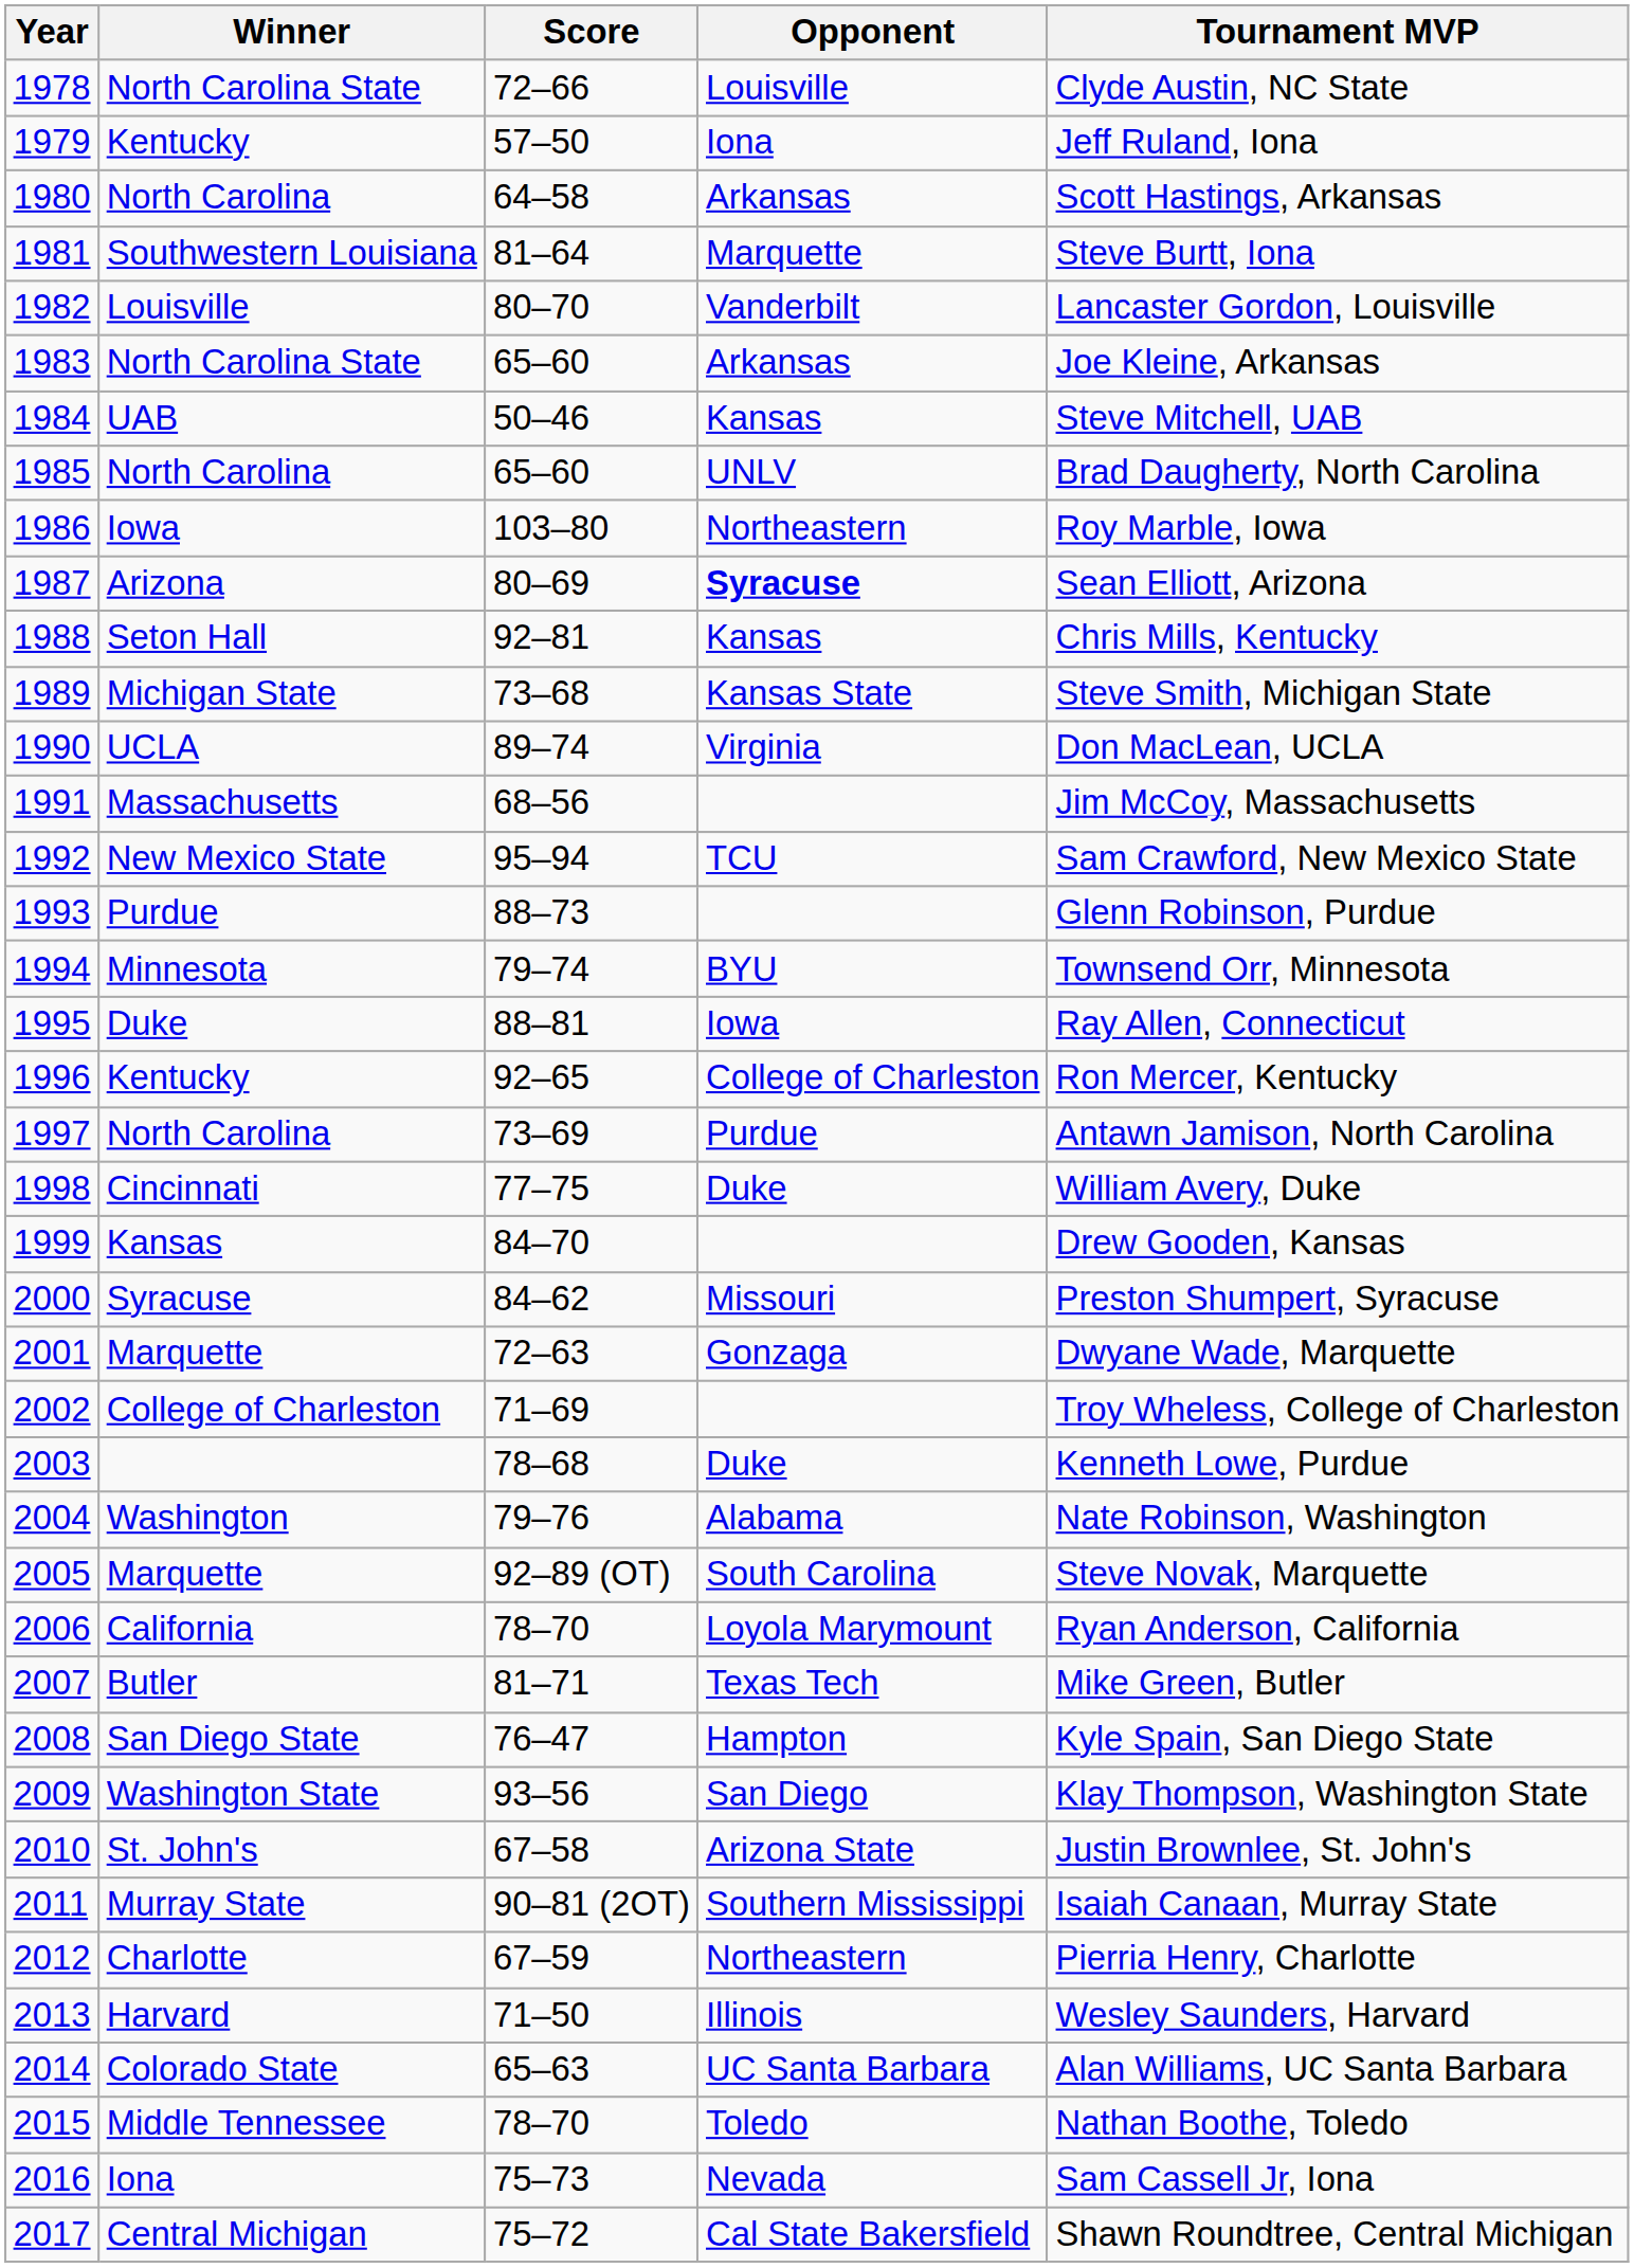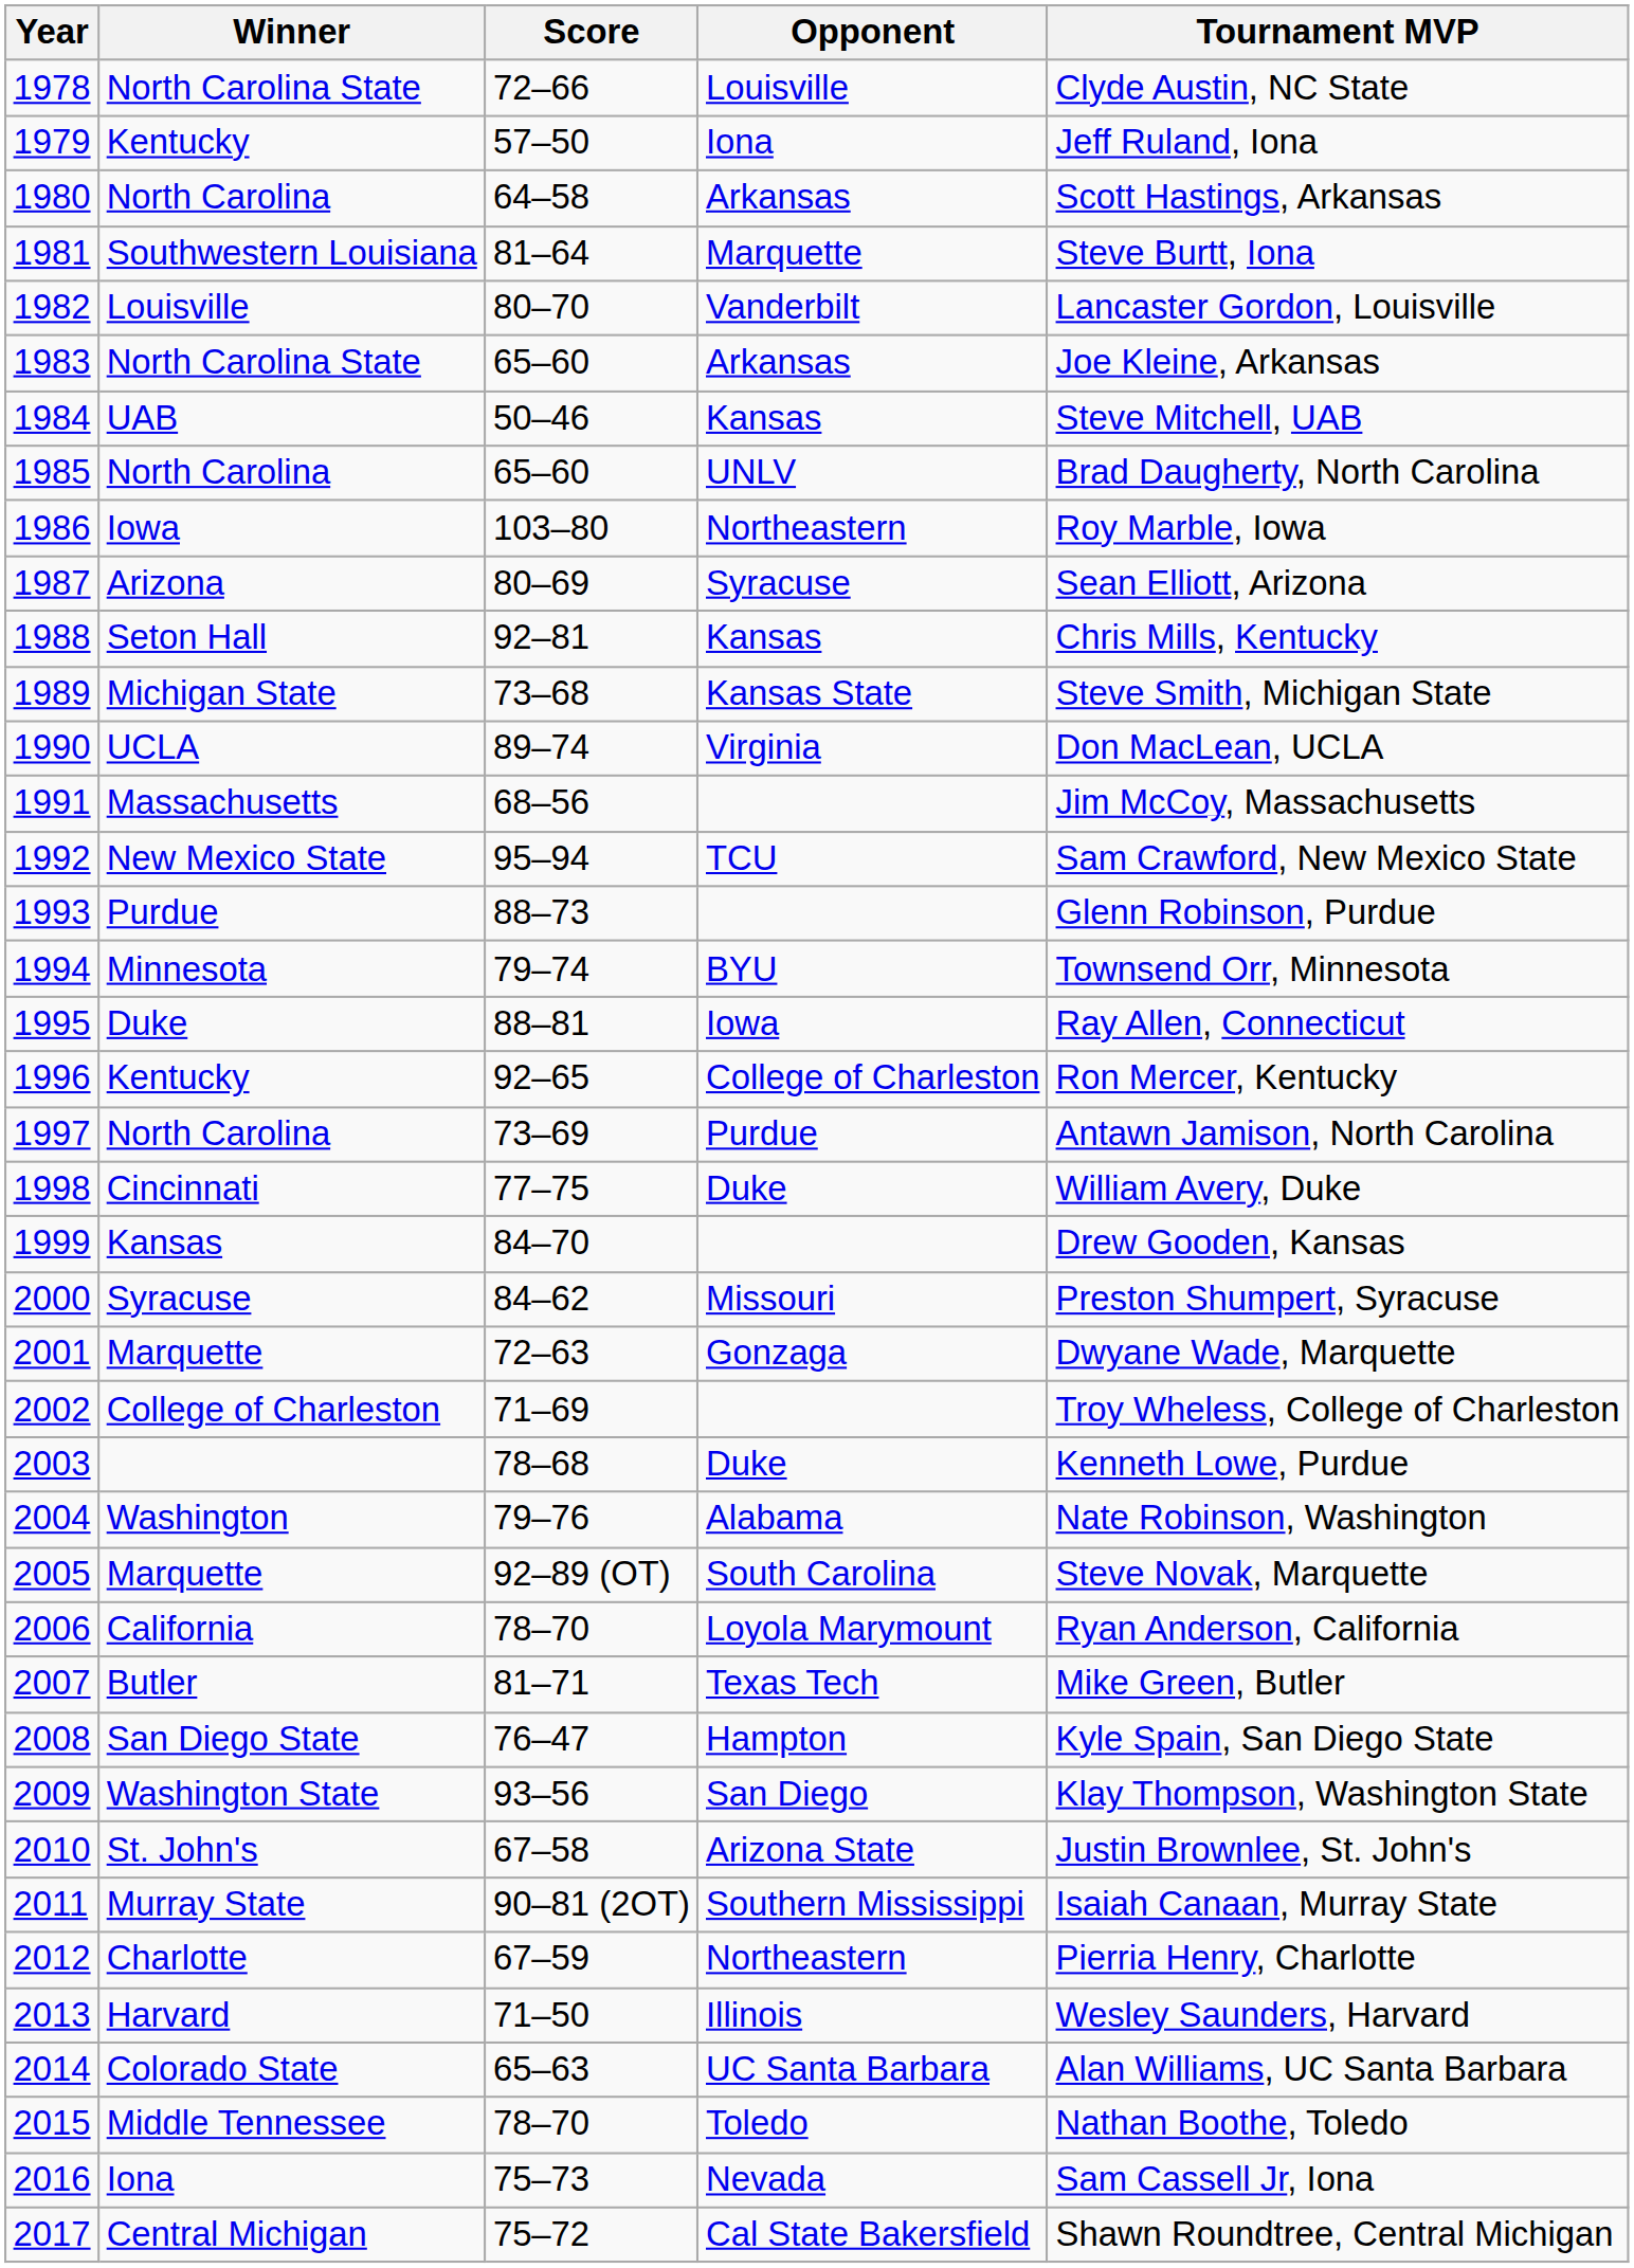1987 | Opponent: bold -> normal
